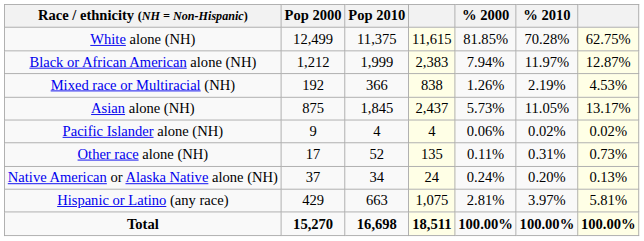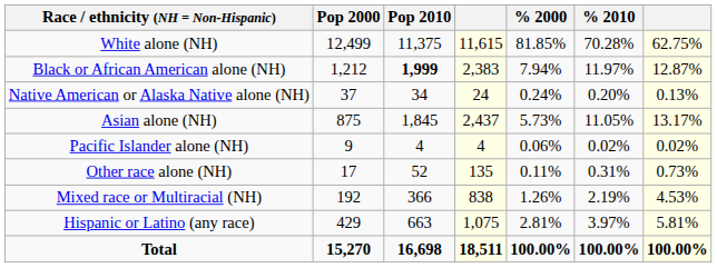Black or African American alone (NH) | Pop 2010: normal -> bold
rows swapped: Native American or Alaska Native alone (NH) <-> Mixed race or Multiracial (NH)
